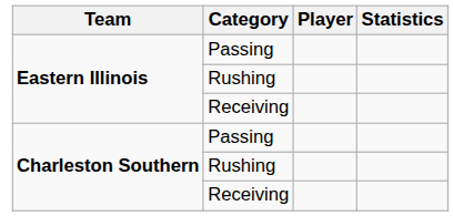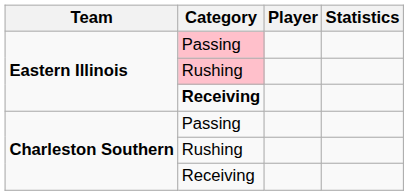Eastern Illinois / Passing | Category: no background -> pink background
Eastern Illinois / Rushing | Category: no background -> pink background
Eastern Illinois / Receiving | Category: normal -> bold
